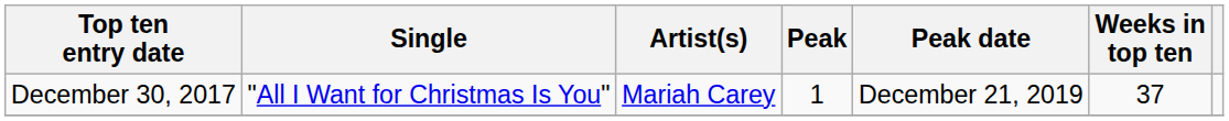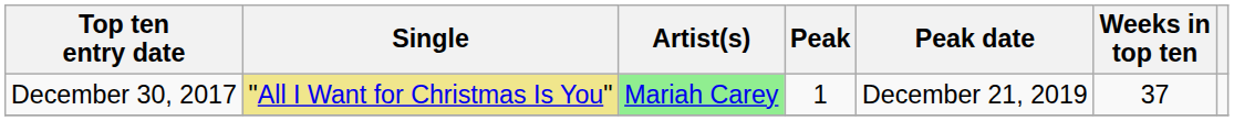row 2 | Single: no background -> khaki background
row 2 | Artist(s): no background -> lightgreen background
